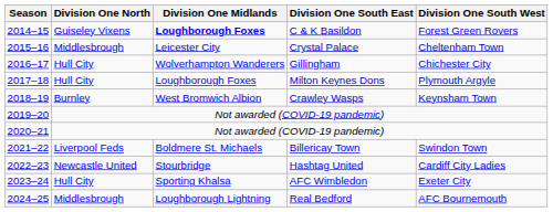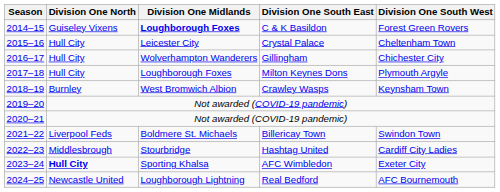Crystal Palace | Division One North: Middlesbrough -> Hull City
Hashtag United | Division One North: Newcastle United -> Middlesbrough
AFC Wimbledon | Division One North: normal -> bold
Real Bedford | Division One North: Middlesbrough -> Newcastle United
